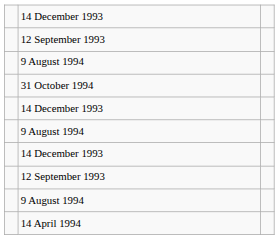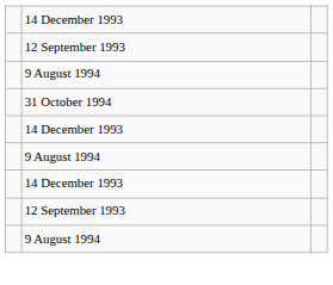- row: 14 April 1994
